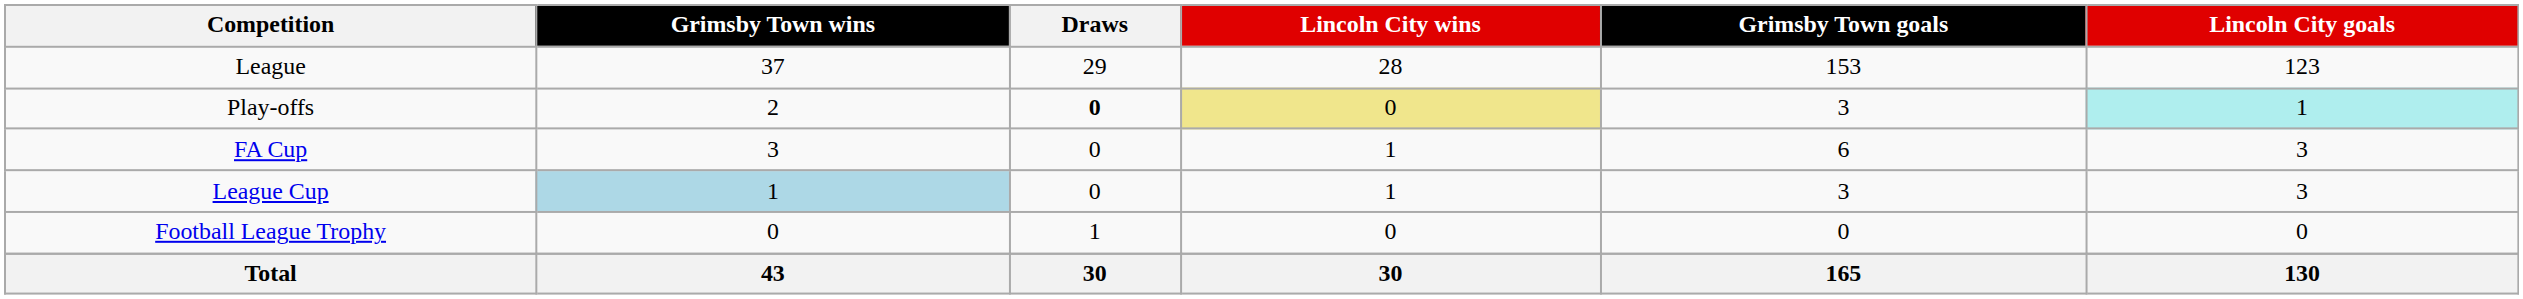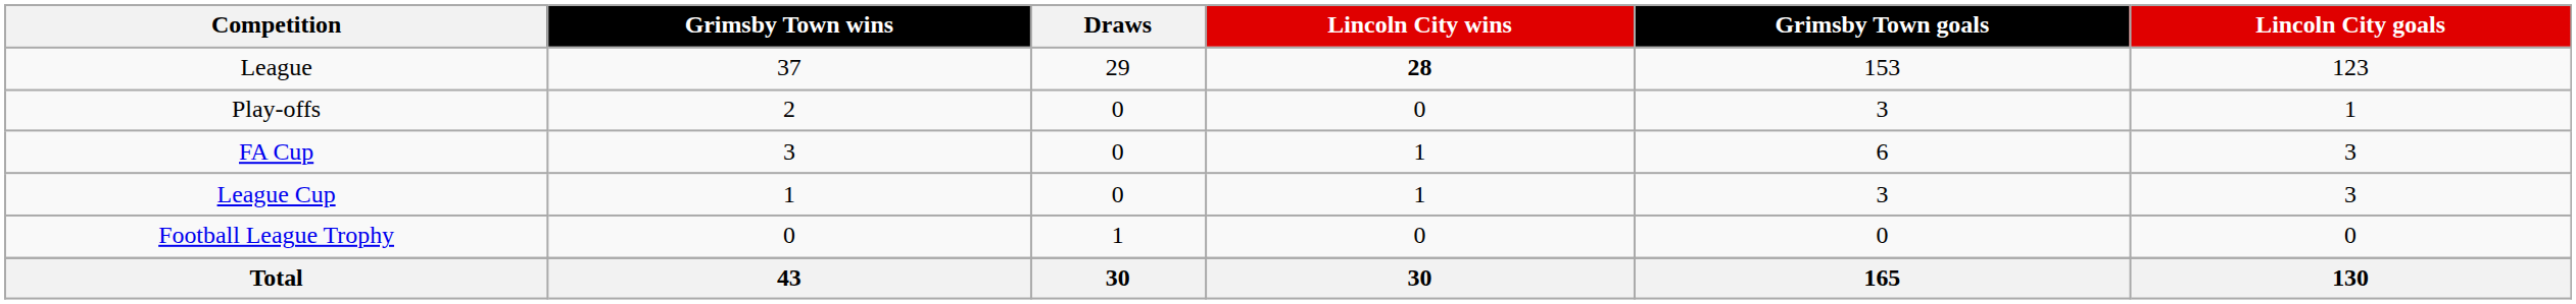League | Lincoln City wins: normal -> bold
Play-offs | Draws: bold -> normal
Play-offs | Lincoln City wins: khaki background -> no background
Play-offs | Lincoln City goals: paleturquoise background -> no background
League Cup | Grimsby Town wins: lightblue background -> no background
